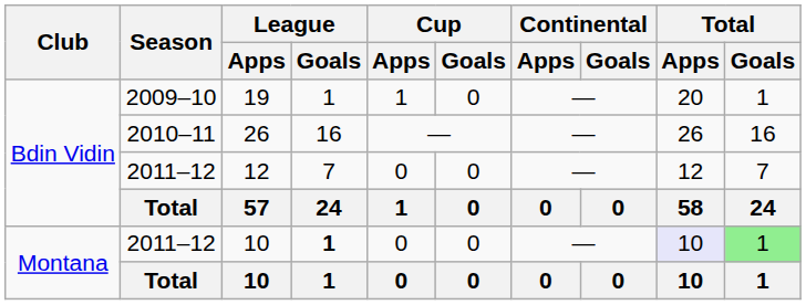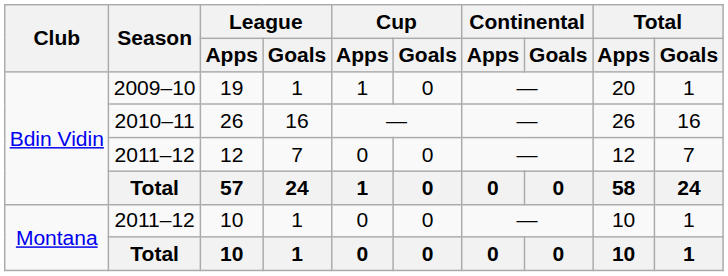2011–12 / 10 | League / Goals: bold -> normal
2011–12 / 10 | Total / Apps: lavender background -> no background
2011–12 / 10 | Total / Goals: lightgreen background -> no background
